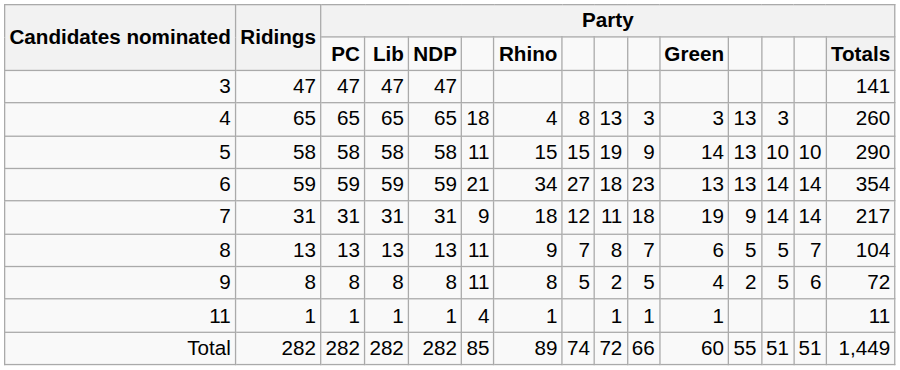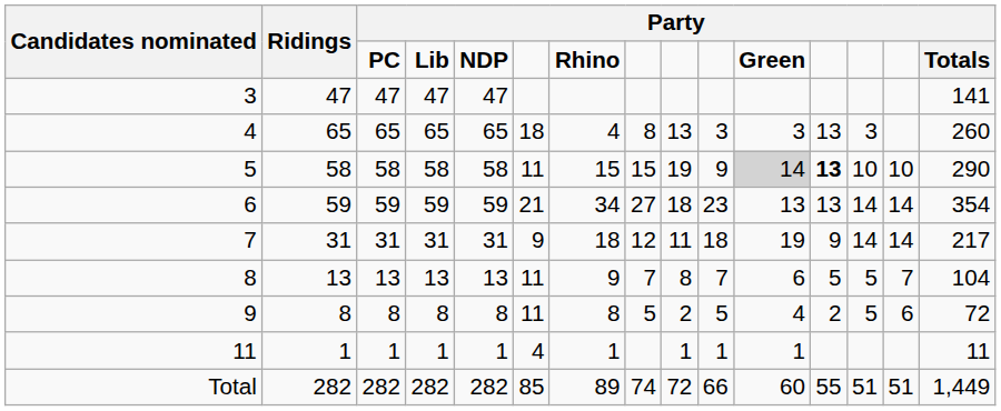row 5 | column 11: no background -> lightgrey background
row 5 | column 12: normal -> bold
